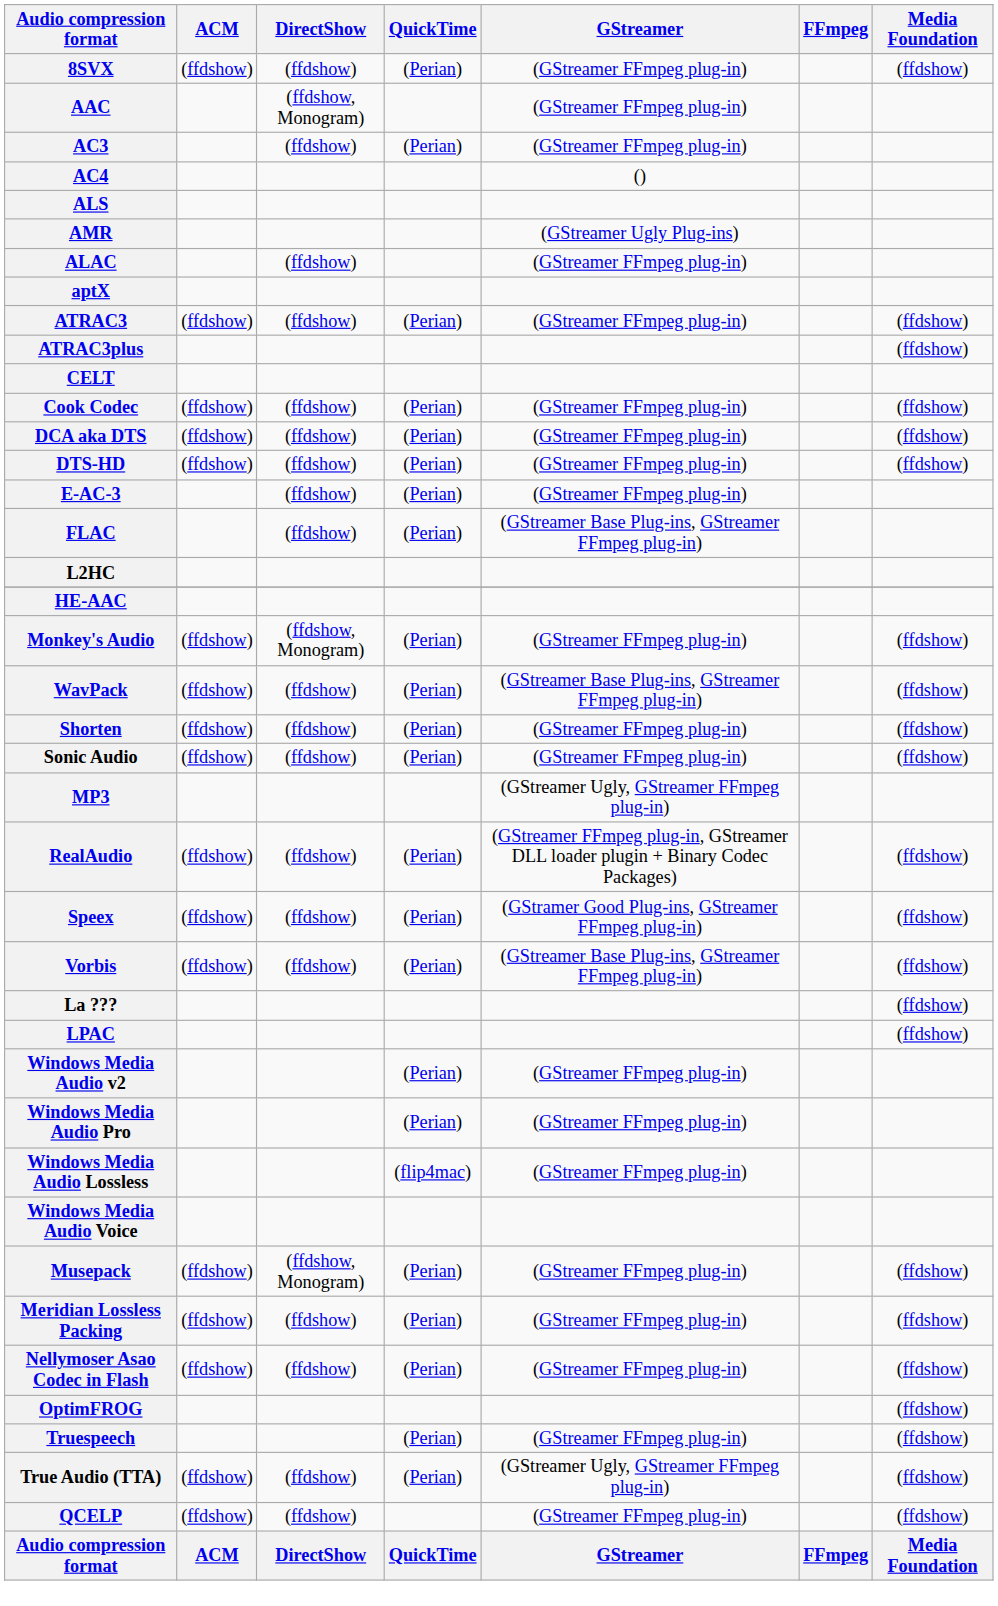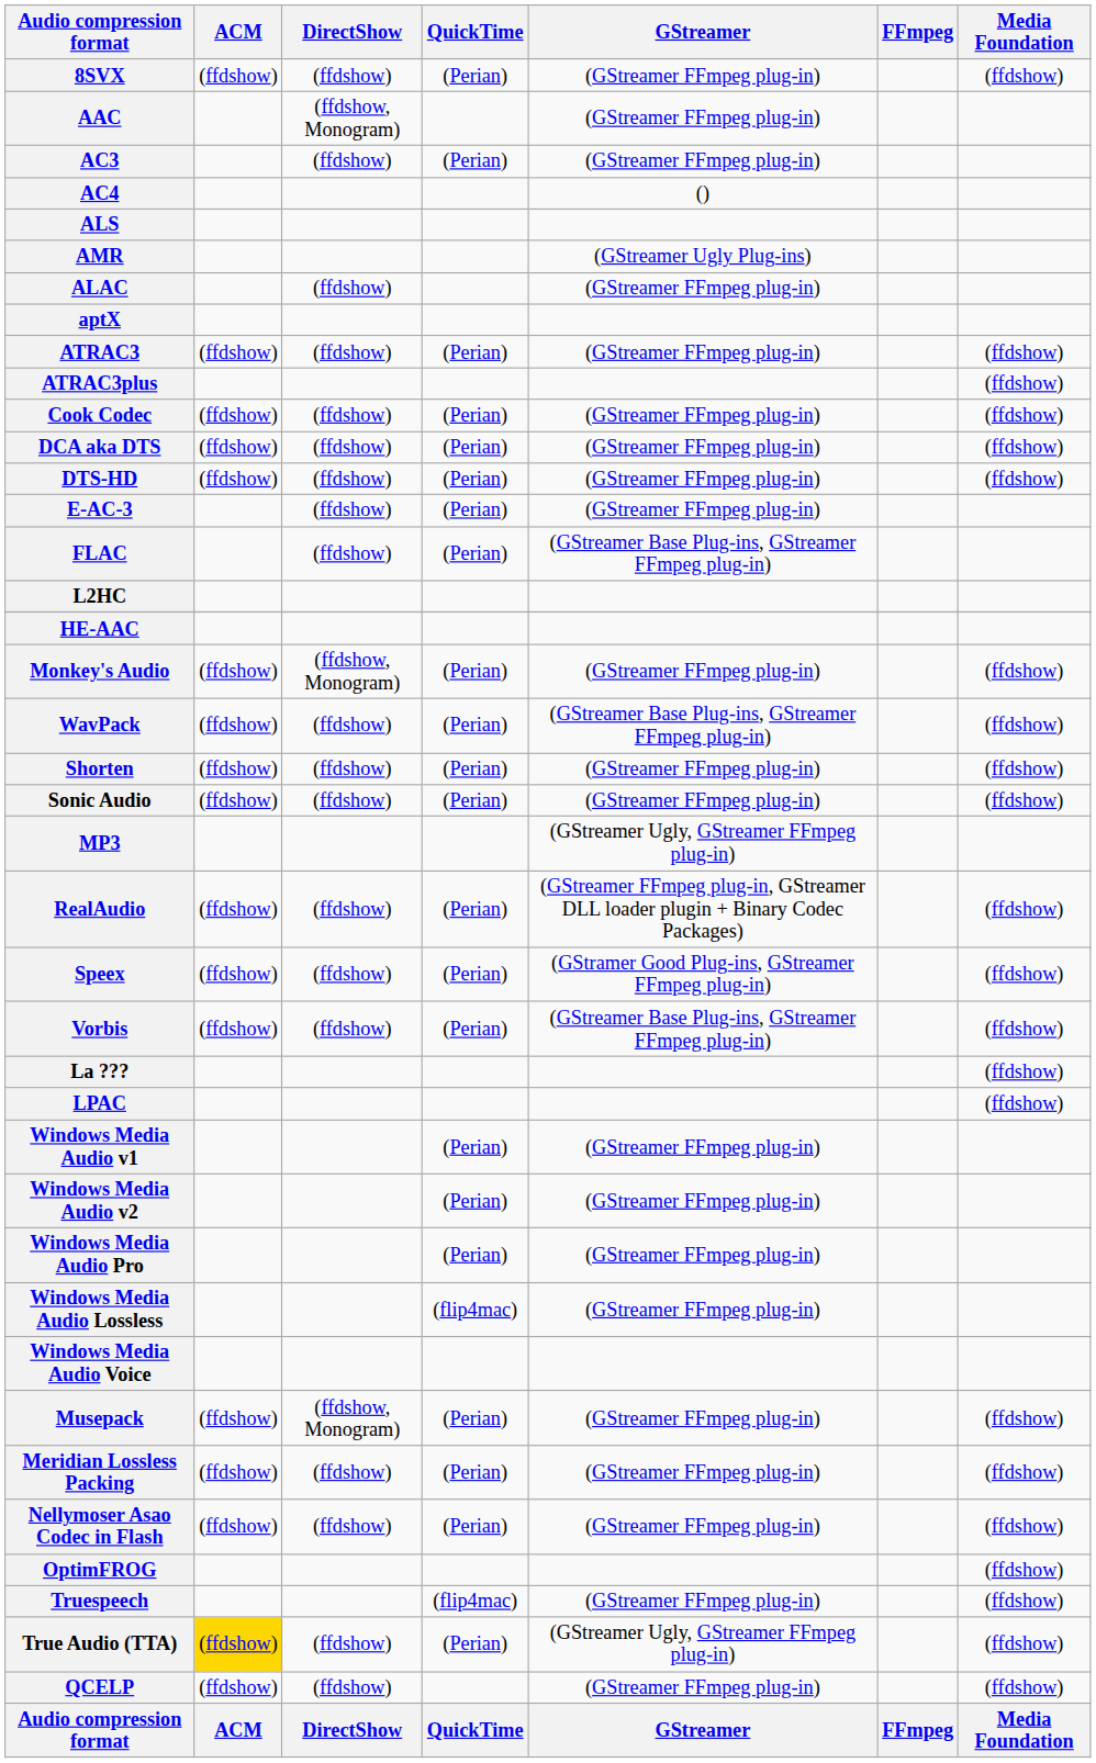- row: CELT
+ row: Windows Media Audio v1 | (Perian) | (GStreamer FFmpeg plug-in)
Truespeech | QuickTime: (Perian) -> (flip4mac)
True Audio (TTA) | ACM: no background -> gold background
